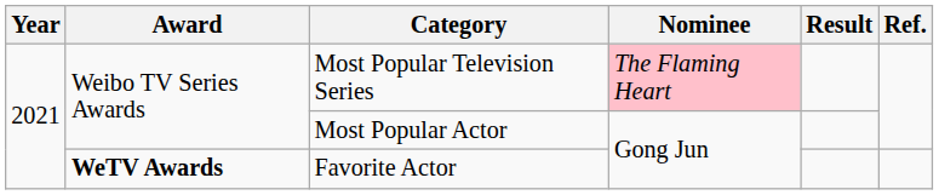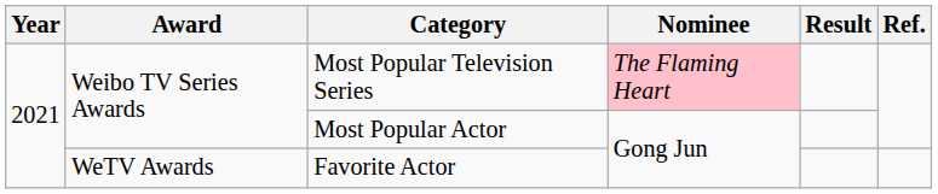Favorite Actor | Award: bold -> normal
